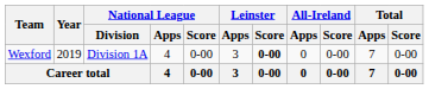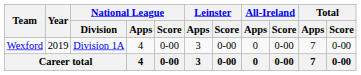Wexford | Leinster / Score: bold -> normal
